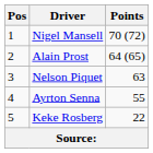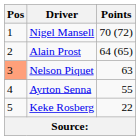Nelson Piquet | Pos: no background -> lightsalmon background
